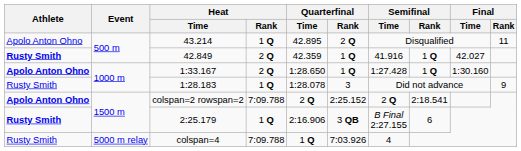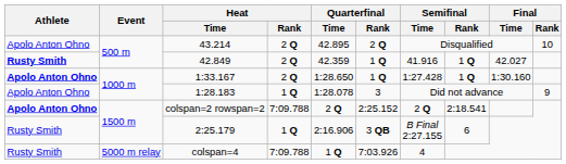43.214 | Heat / Rank: 1 Q -> 2 Q
43.214 | Final / Rank: 11 -> 10
1:28.183 | Athlete: Rusty Smith -> Apolo Anton Ohno
2:25.179 | Athlete: bold -> normal
